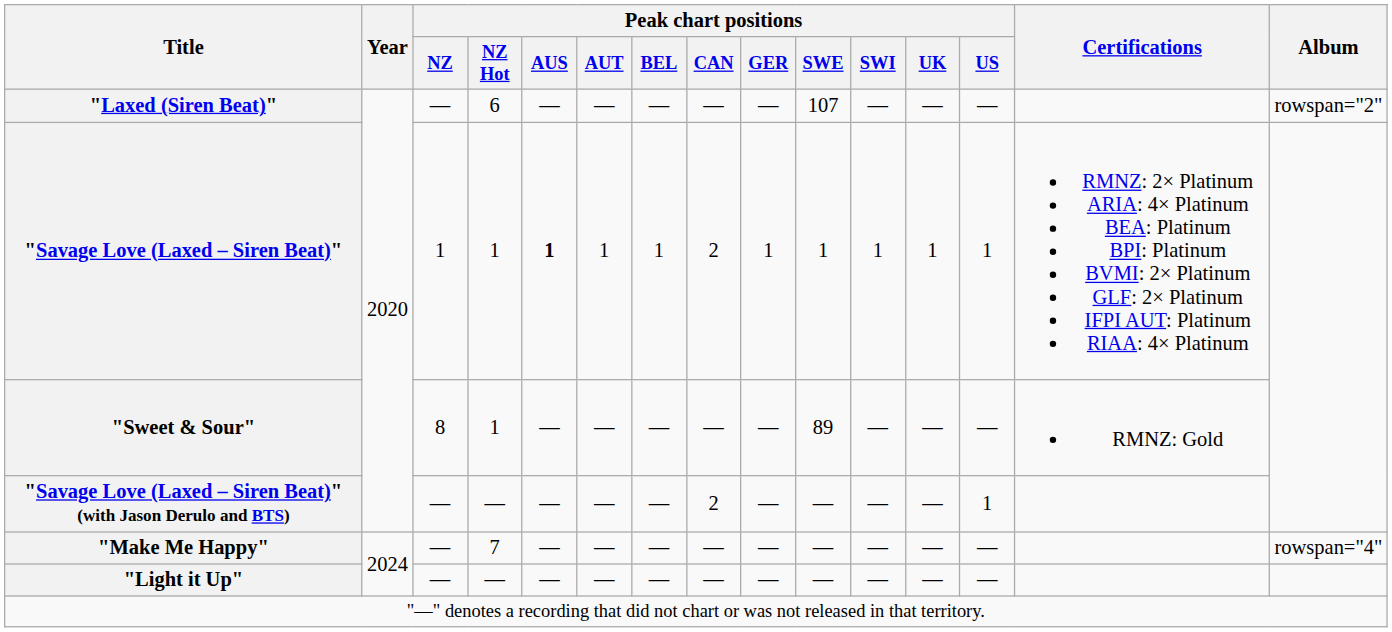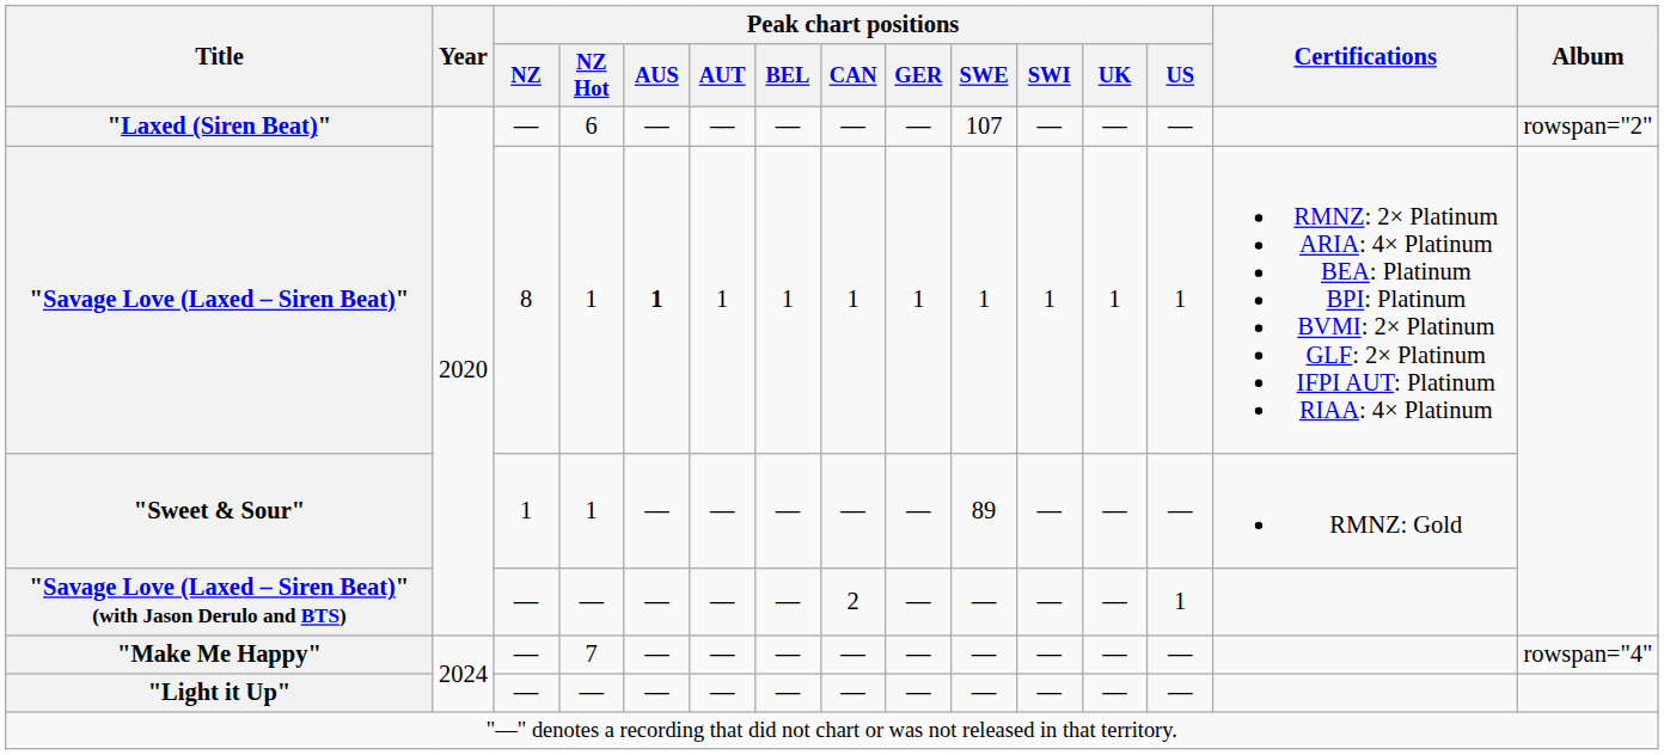"Savage Love (Laxed – Siren Beat)" | Peak chart positions / NZ: 1 -> 8
"Savage Love (Laxed – Siren Beat)" | Peak chart positions / CAN: 2 -> 1
"Sweet & Sour" | Peak chart positions / NZ: 8 -> 1
